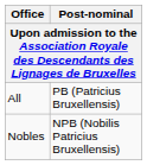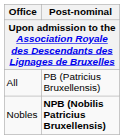Nobles | Post-nominal: normal -> bold
